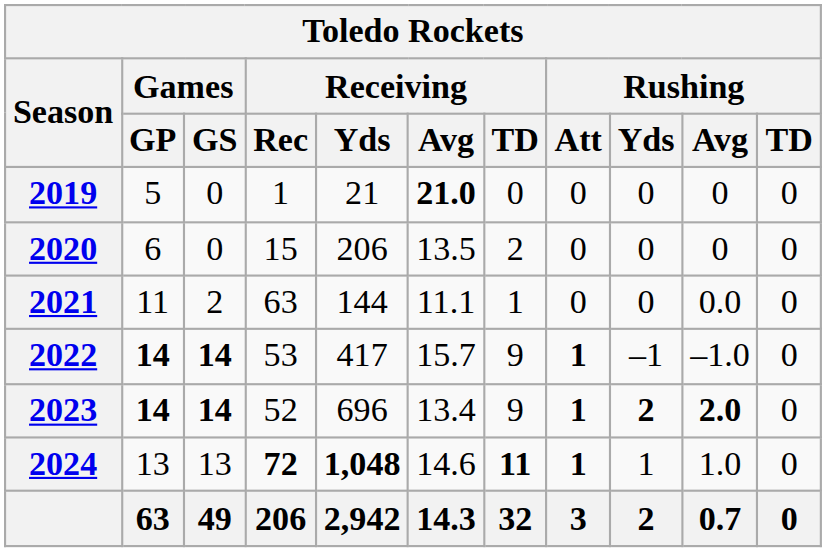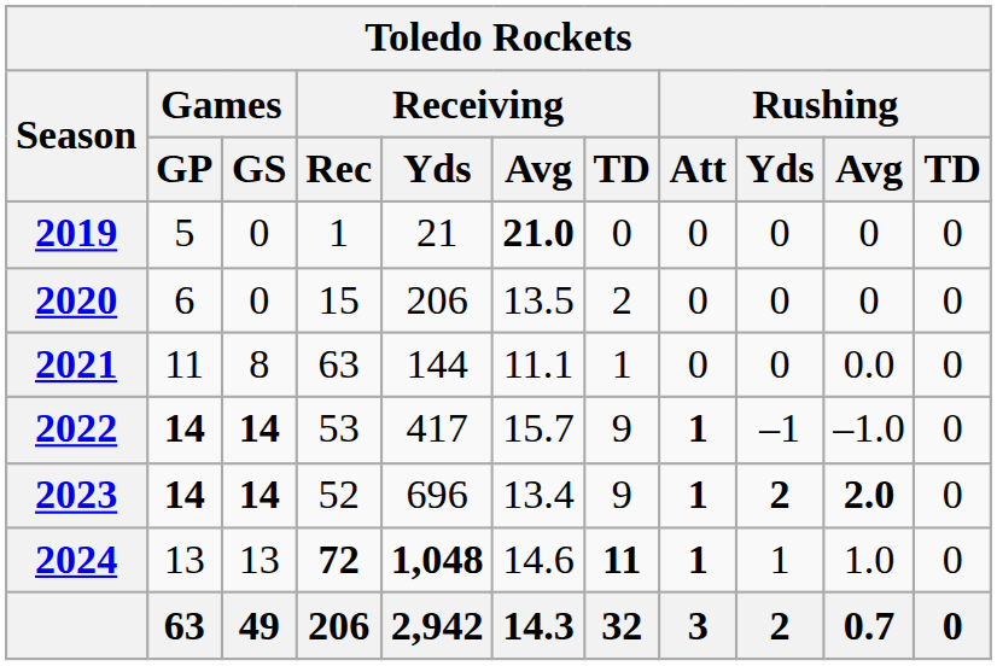2021 | Games / GS: 2 -> 8
